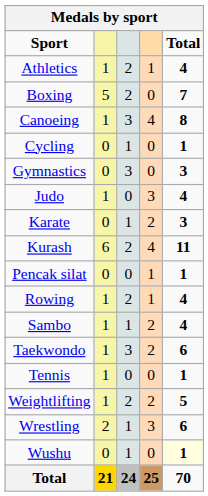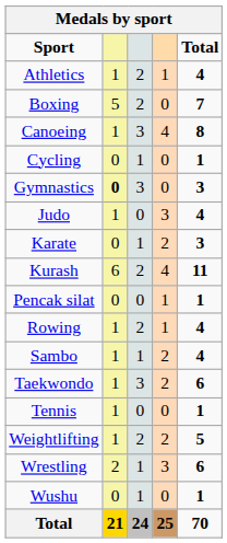Gymnastics | column 2: normal -> bold
Wushu | Total: lightyellow background -> no background
